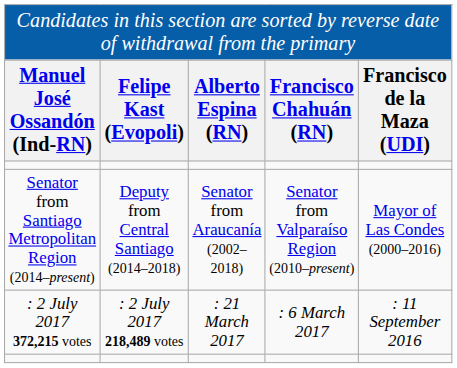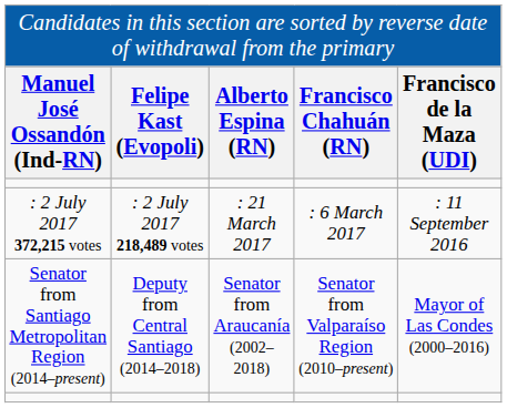rows swapped: Senator from Santiago Metropolitan Region (2014–present) <-> : 2 July 2017 372,215 votes
